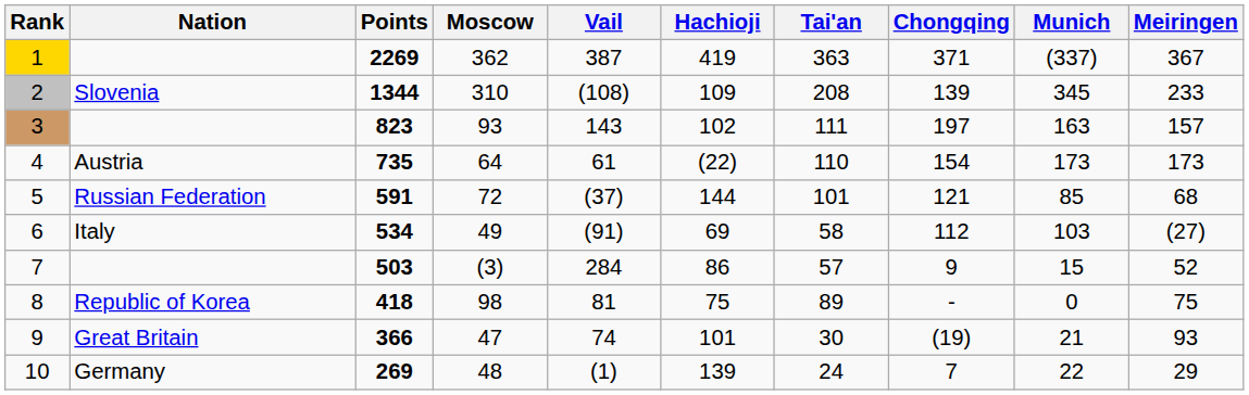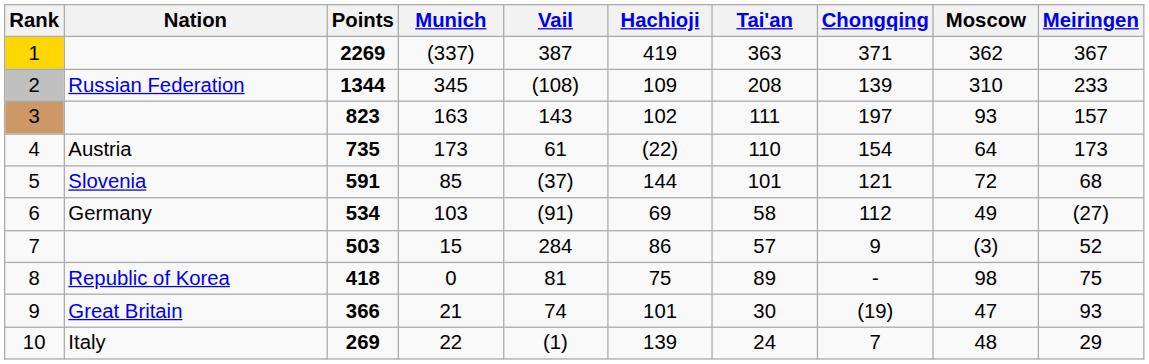columns swapped: Munich <-> Moscow
2 | Nation: Slovenia -> Russian Federation
5 | Nation: Russian Federation -> Slovenia
6 | Nation: Italy -> Germany
10 | Nation: Germany -> Italy
